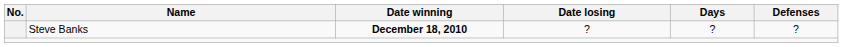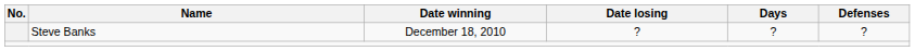Steve Banks | Date winning: bold -> normal
